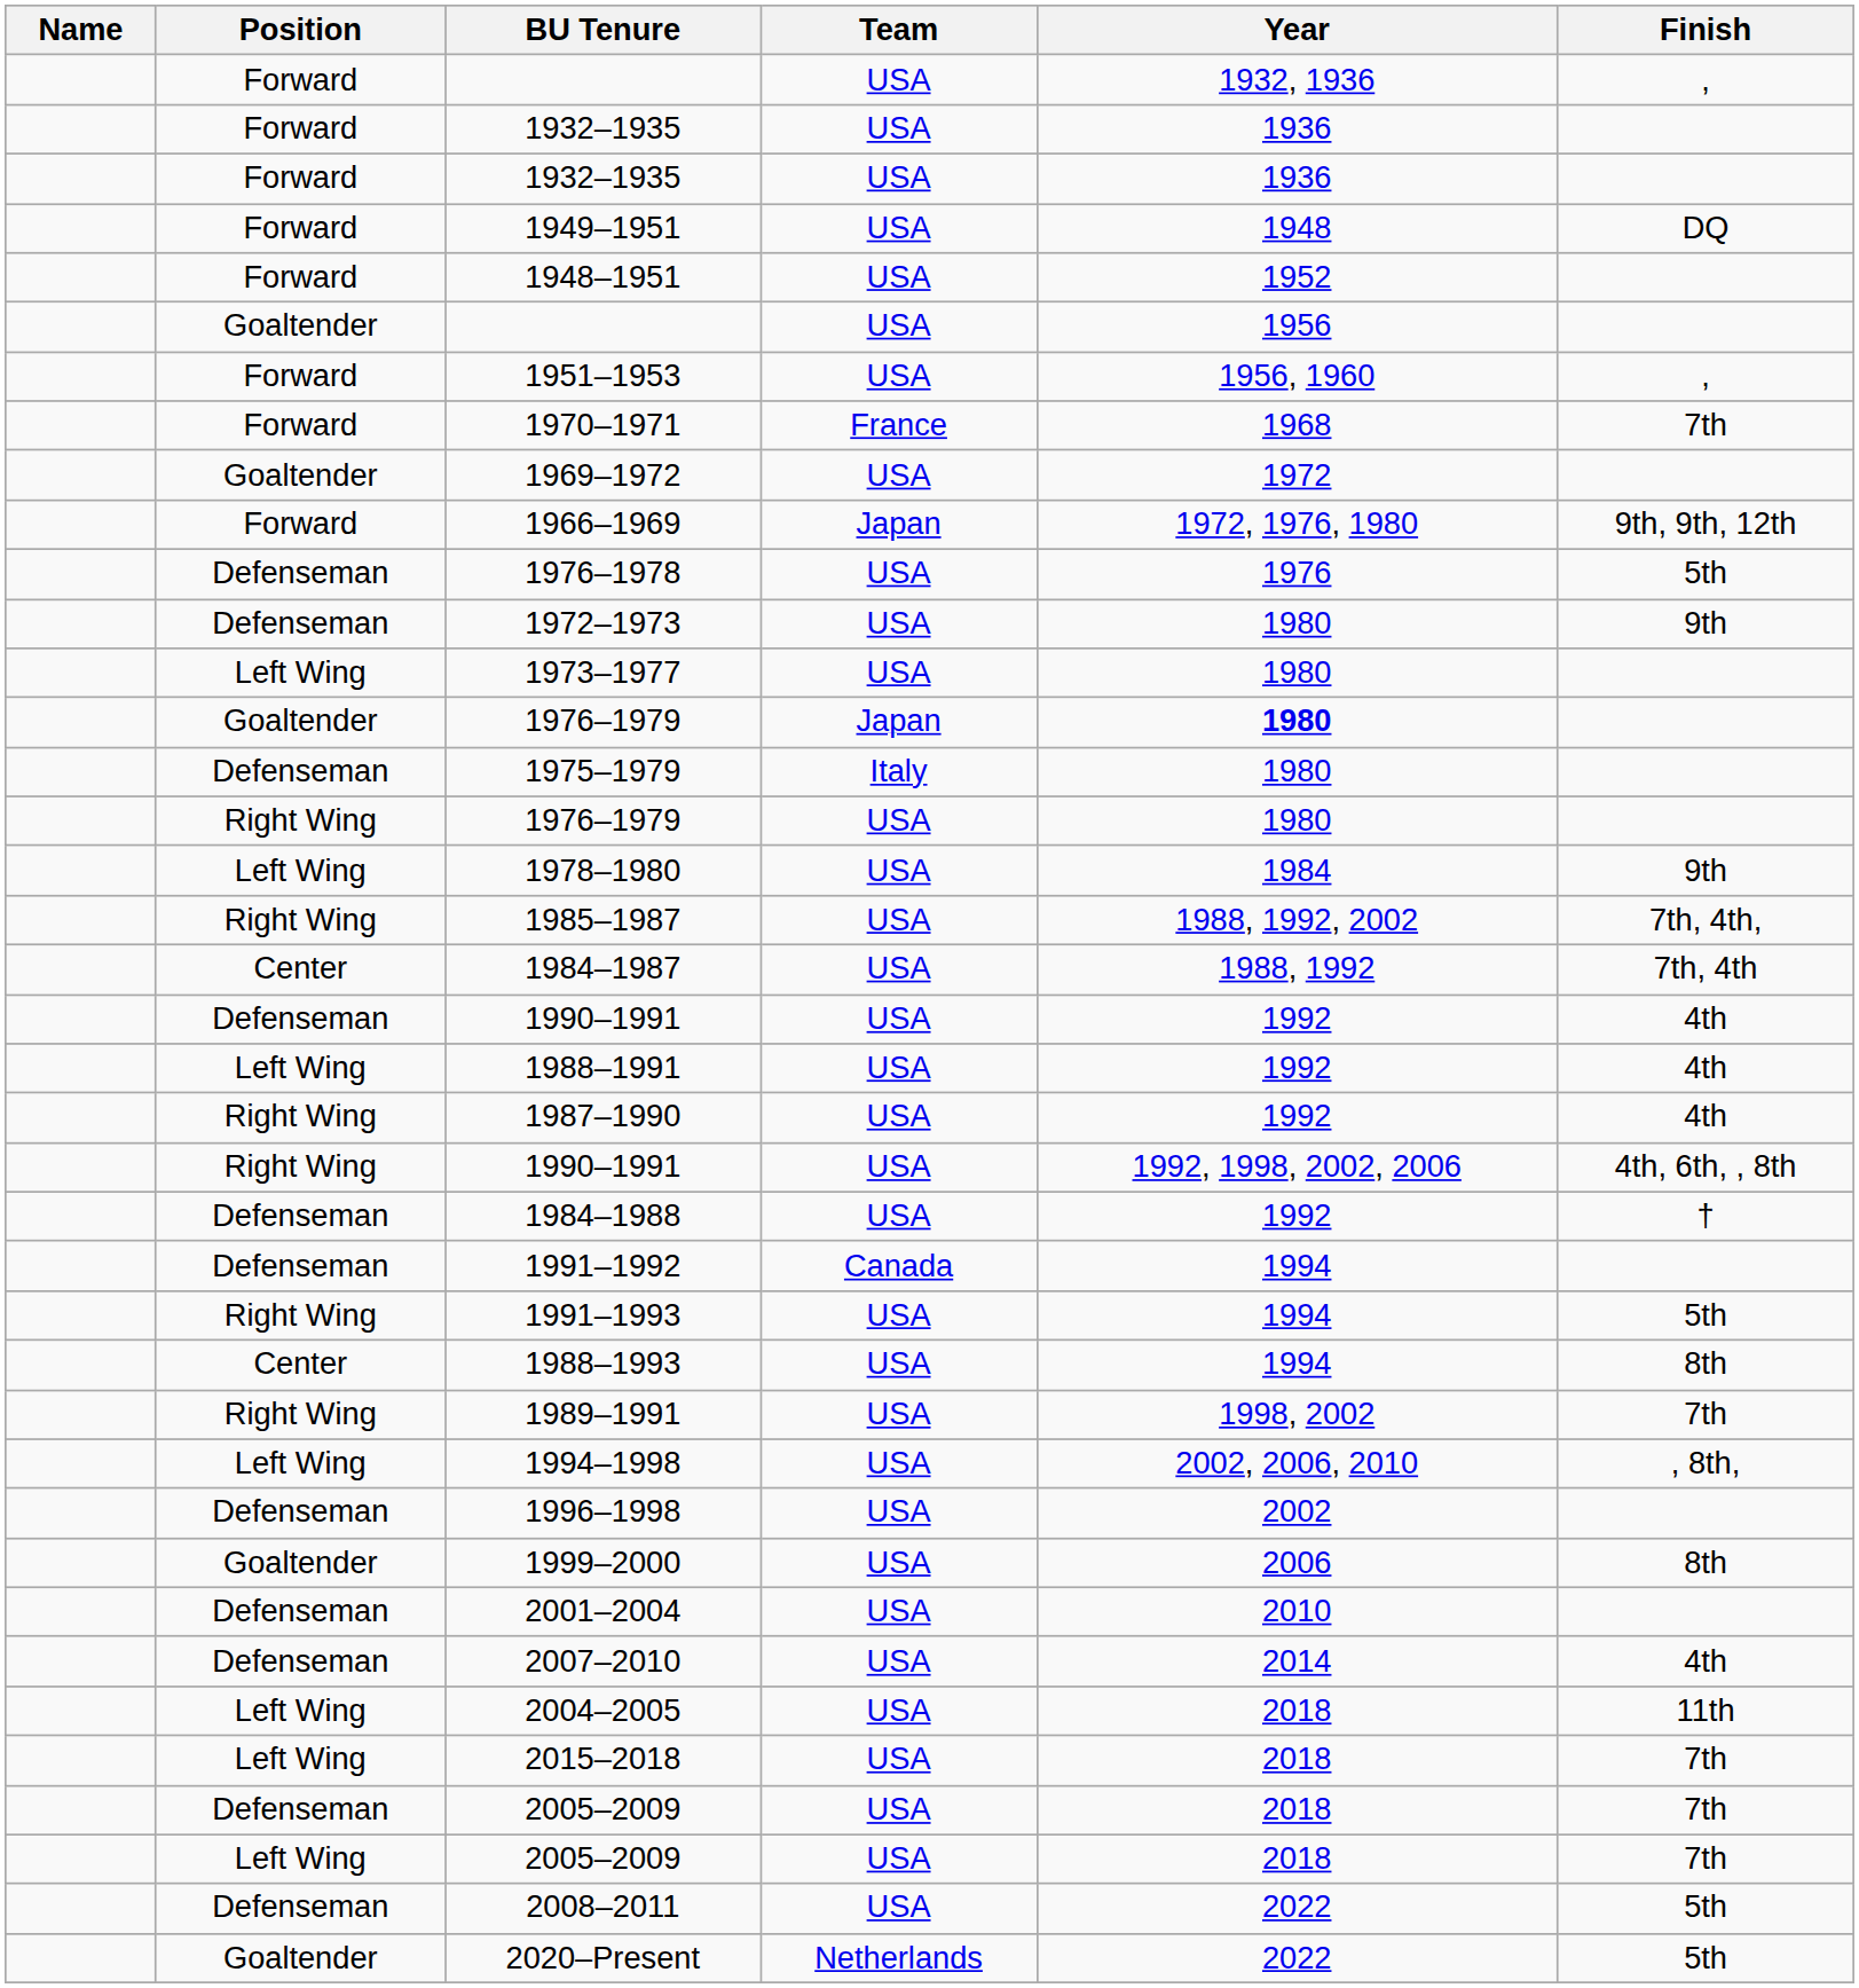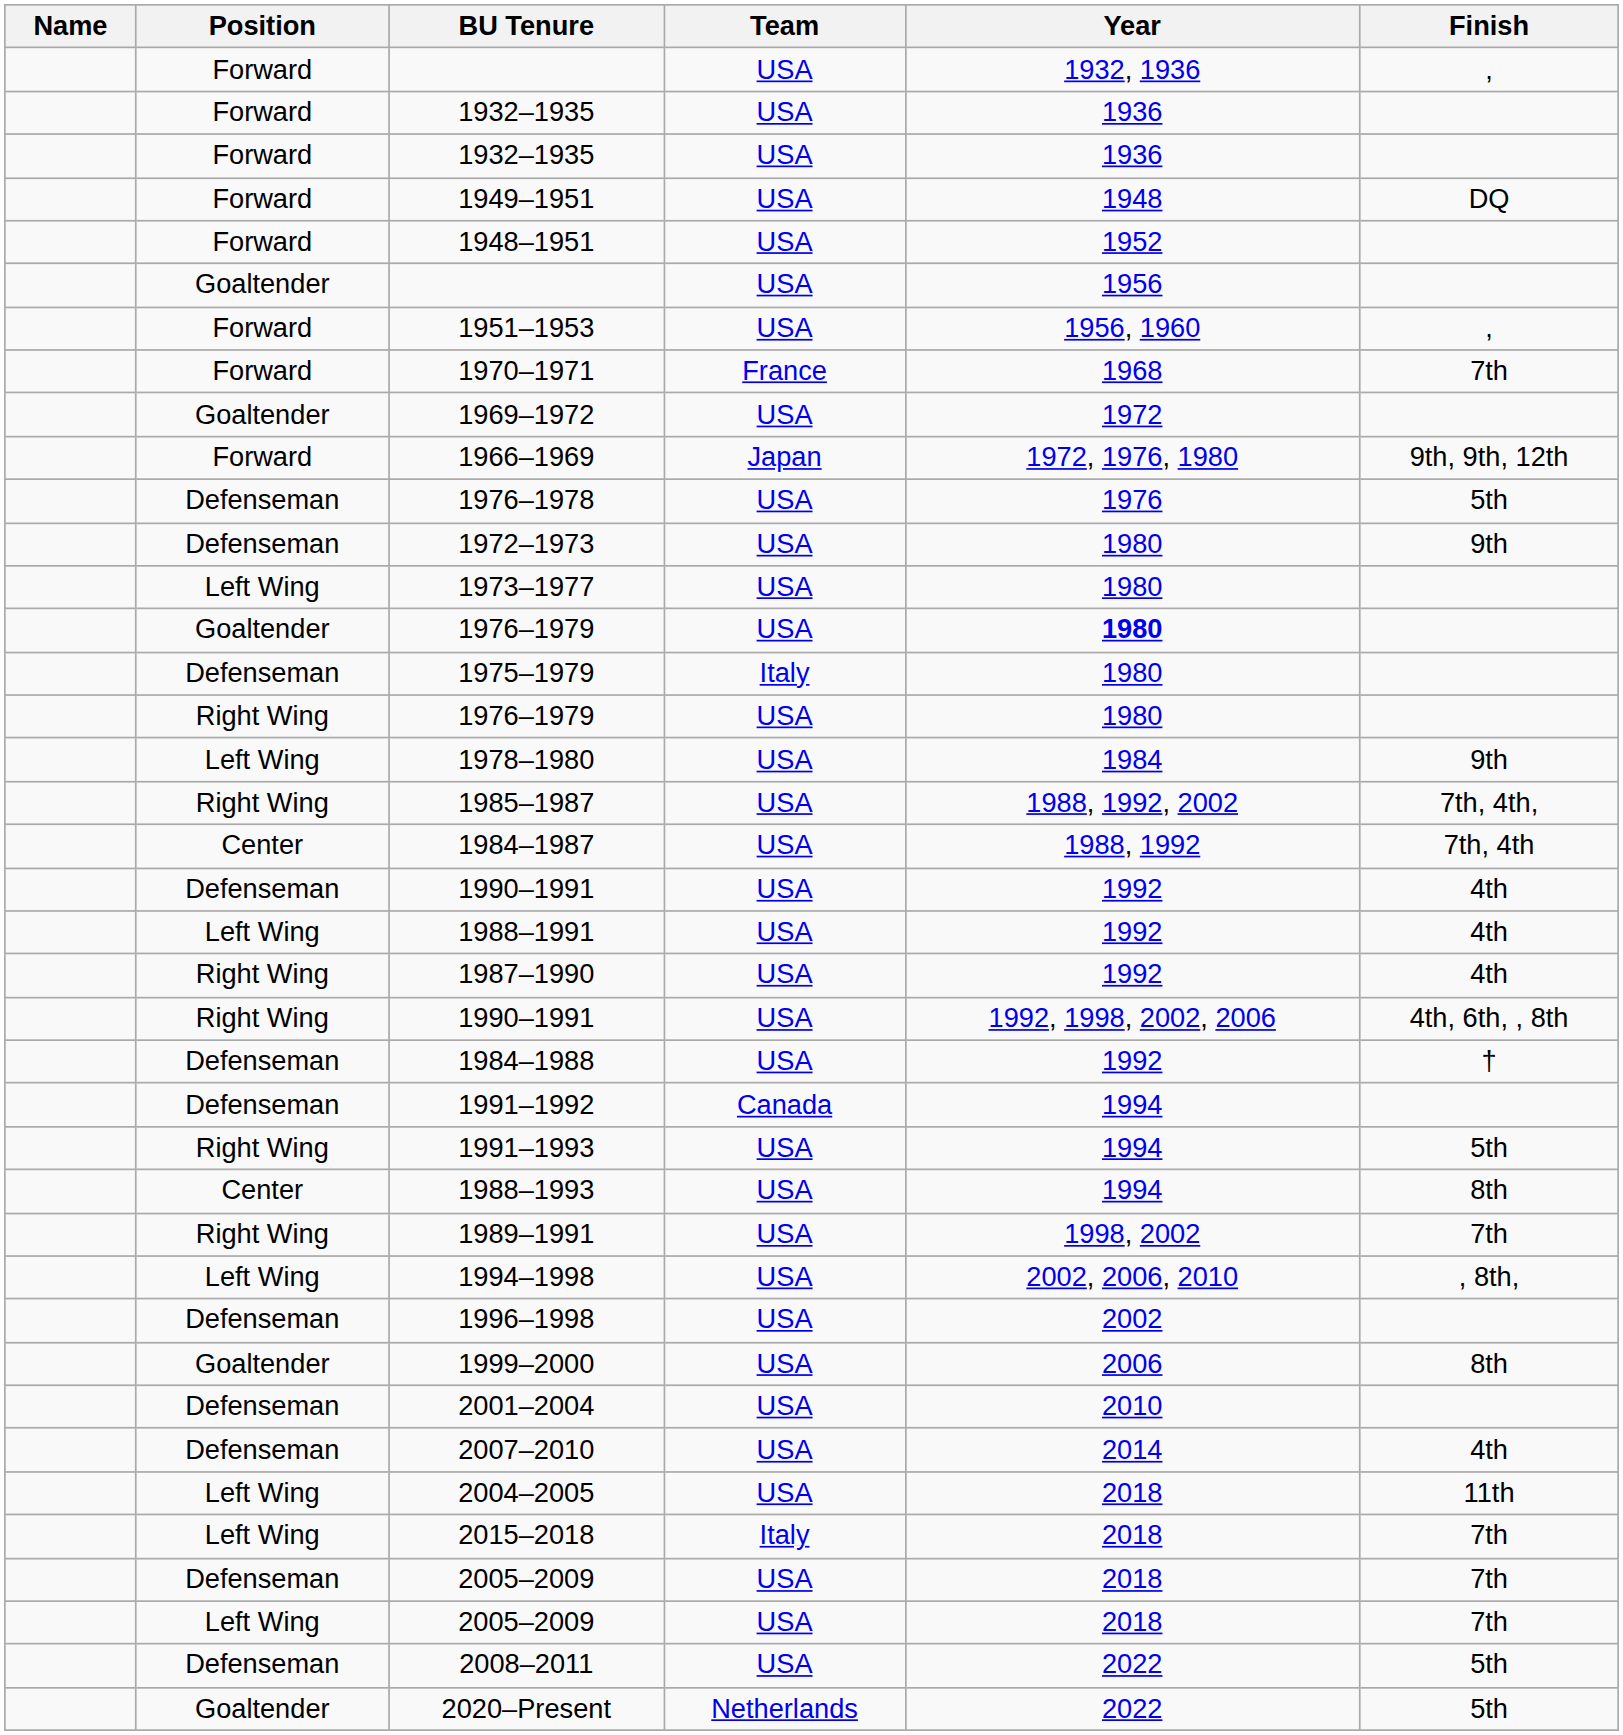Goaltender / 1976–1979 | Team: Japan -> USA
2015–2018 | Team: USA -> Italy
